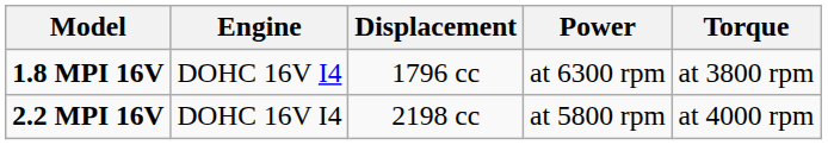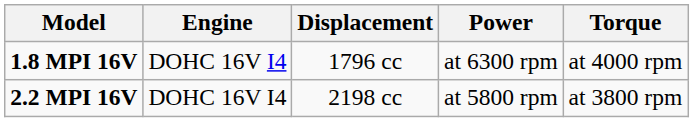1.8 MPI 16V | Torque: at 3800 rpm -> at 4000 rpm
2.2 MPI 16V | Torque: at 4000 rpm -> at 3800 rpm
